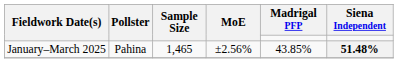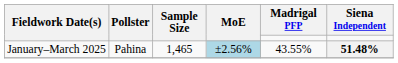January–March 2025 | MoE: no background -> lightblue background
January–March 2025 | Madrigal PFP: 43.85% -> 43.55%
